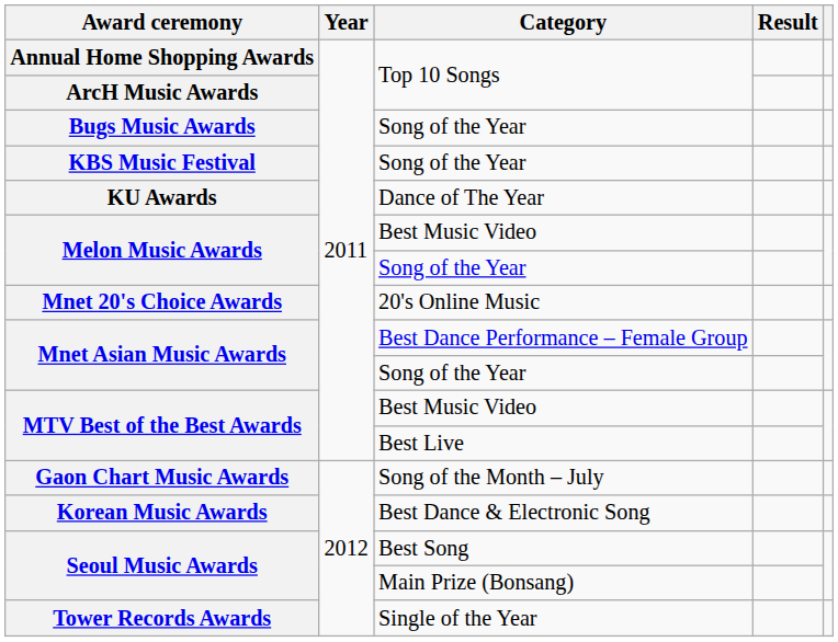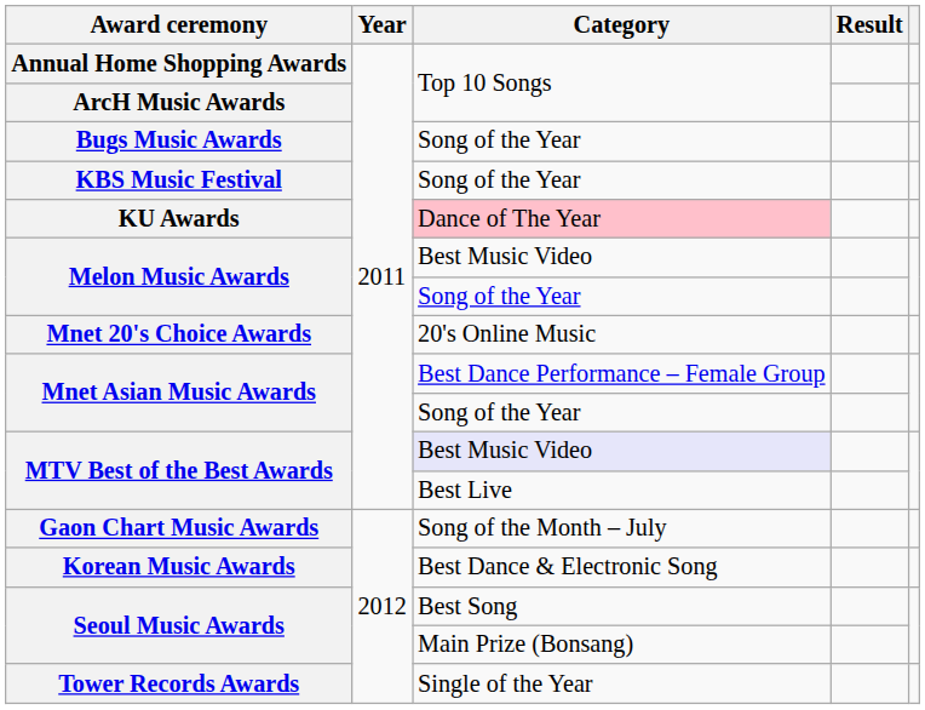KU Awards | Category: no background -> pink background
MTV Best of the Best Awards / Best Music Video | Category: no background -> lavender background
